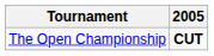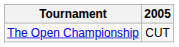The Open Championship | 2005: bold -> normal
